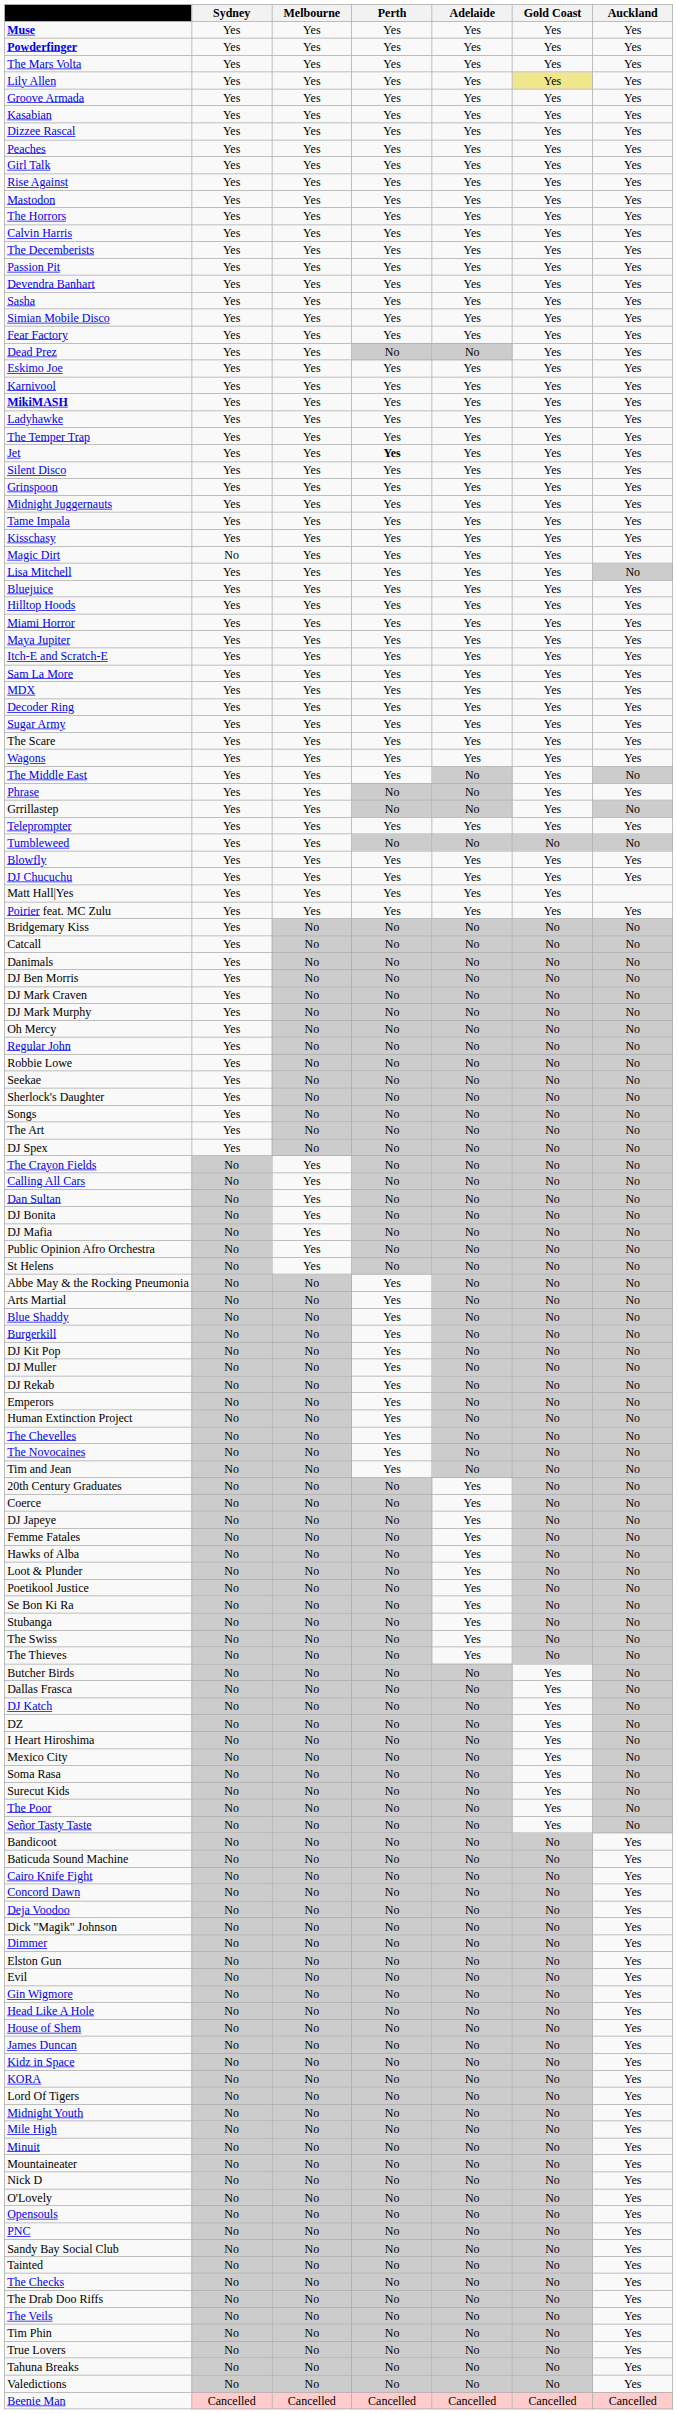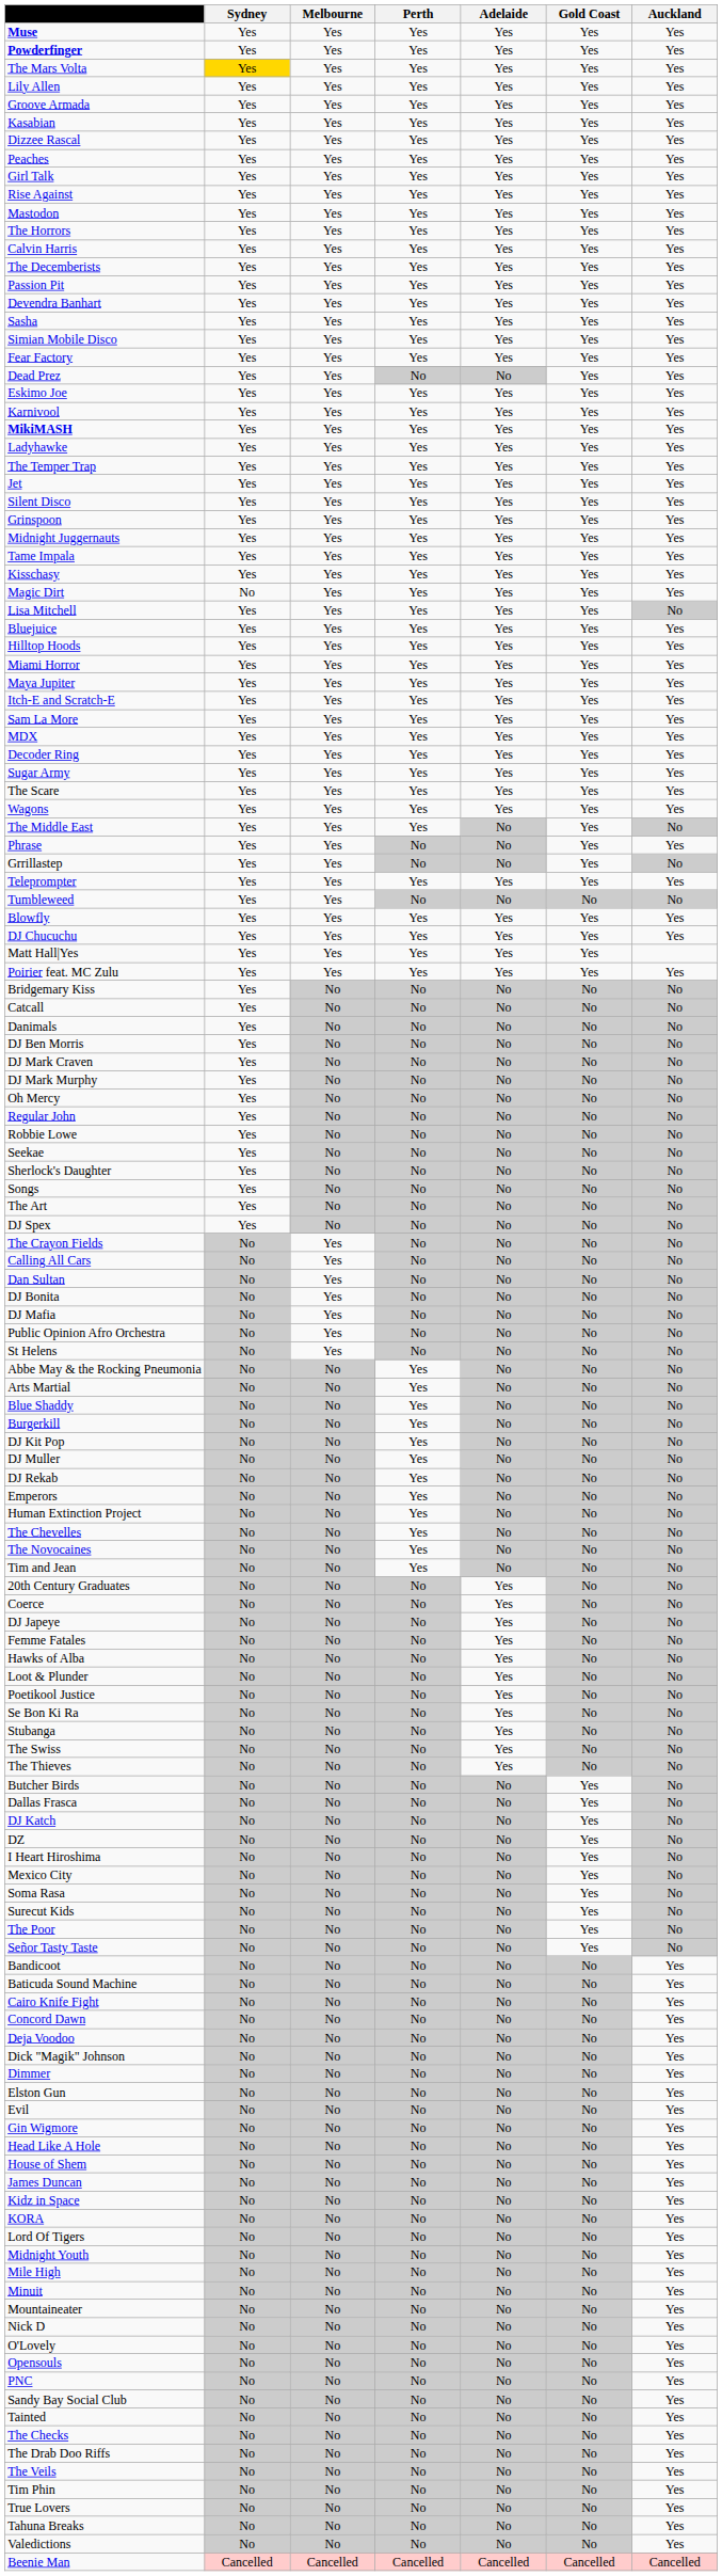The Mars Volta | Sydney: no background -> gold background
Lily Allen | Gold Coast: khaki background -> no background
Jet | Perth: bold -> normal
